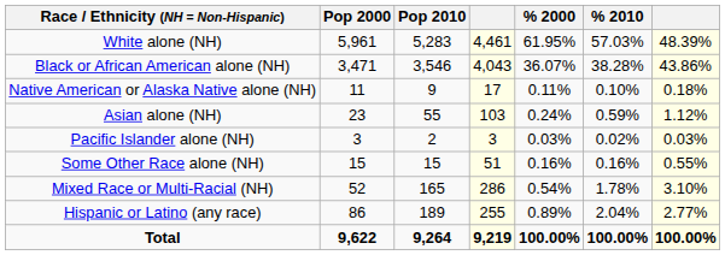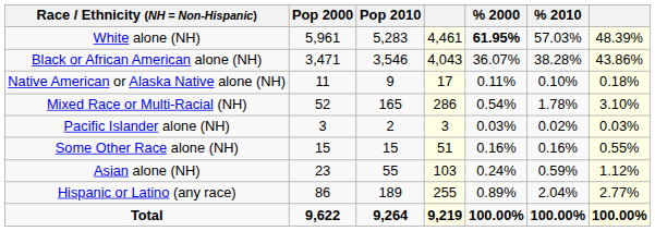White alone (NH) | % 2000: normal -> bold
rows swapped: Asian alone (NH) <-> Mixed Race or Multi-Racial (NH)
